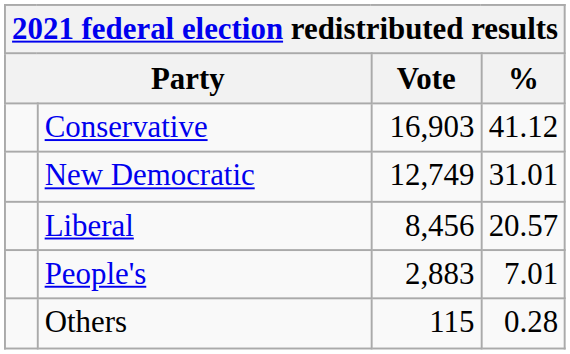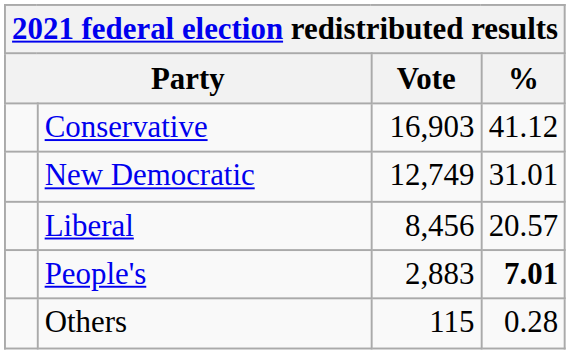People's | %: normal -> bold
